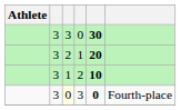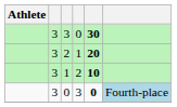row 5 | column 3: lightyellow background -> no background
row 5 | column 6: no background -> lightblue background
